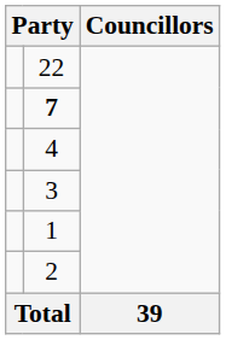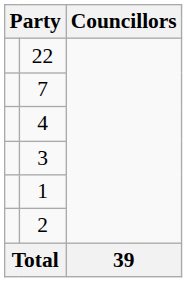7 | column 2: bold -> normal
